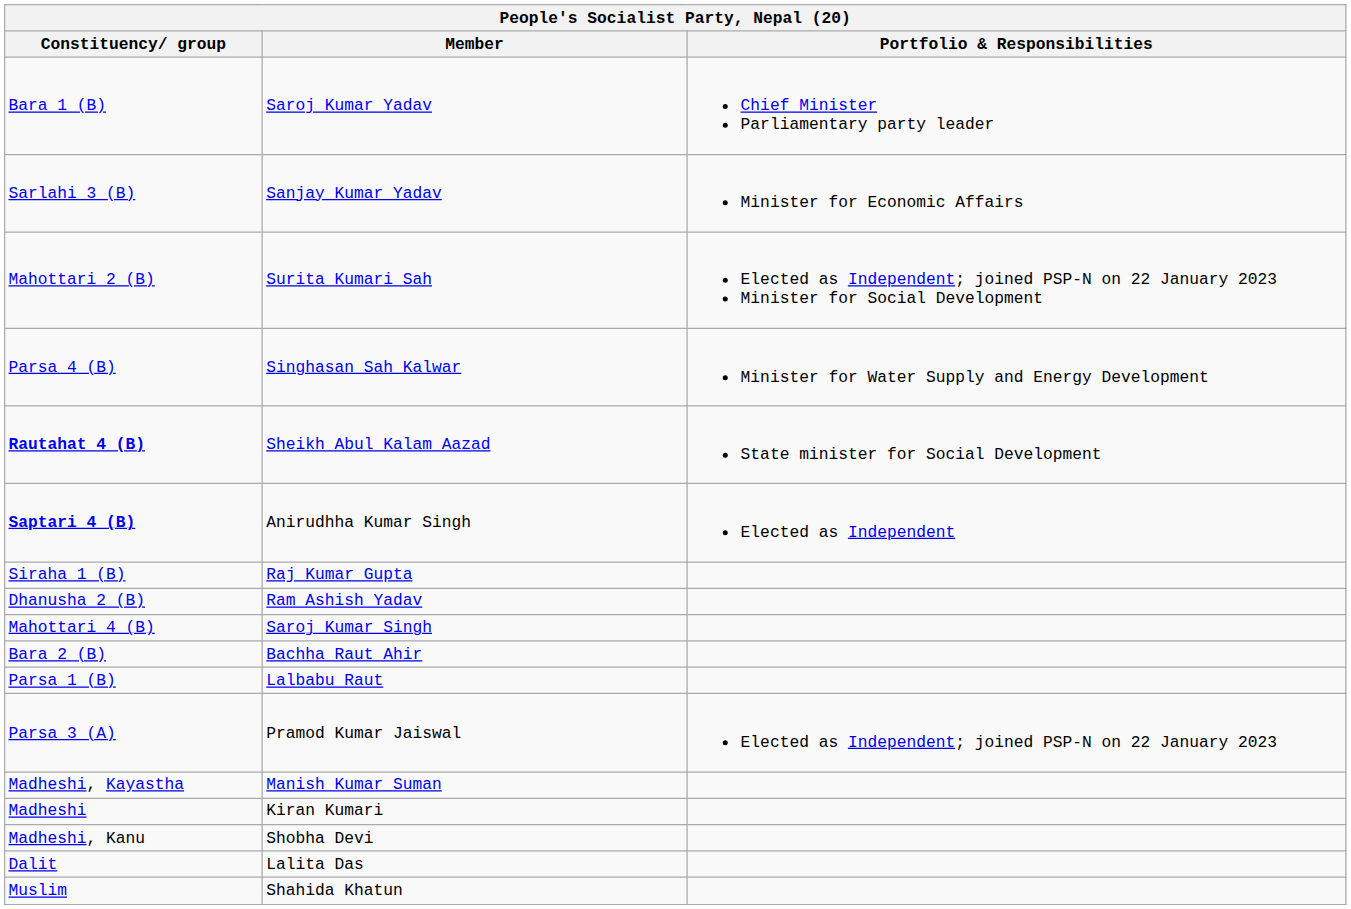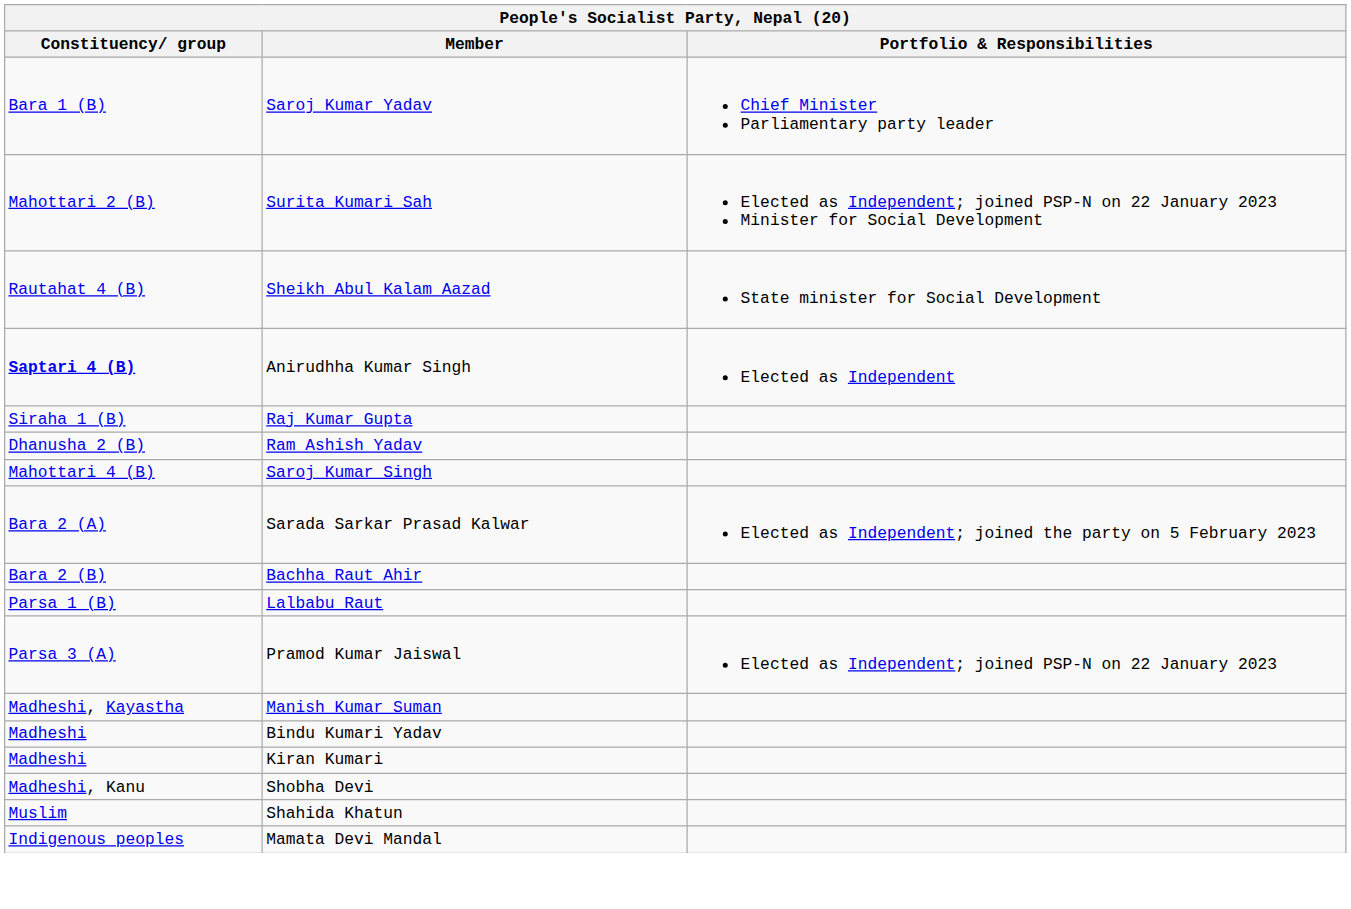- row: Sarlahi 3 (B) | Sanjay Kumar Yadav | Minister for Economic Affairs
- row: Parsa 4 (B) | Singhasan Sah Kalwar | Minister for Water Supply and Energy Development
Sheikh Abul Kalam Aazad | Constituency/ group: bold -> normal
+ row: Bara 2 (A) | Sarada Sarkar Prasad Kalwar | Elected as Independent; joined the party on 5 February 2023
+ row: Madheshi | Bindu Kumari Yadav
- row: Dalit | Lalita Das
+ row: Indigenous peoples | Mamata Devi Mandal
